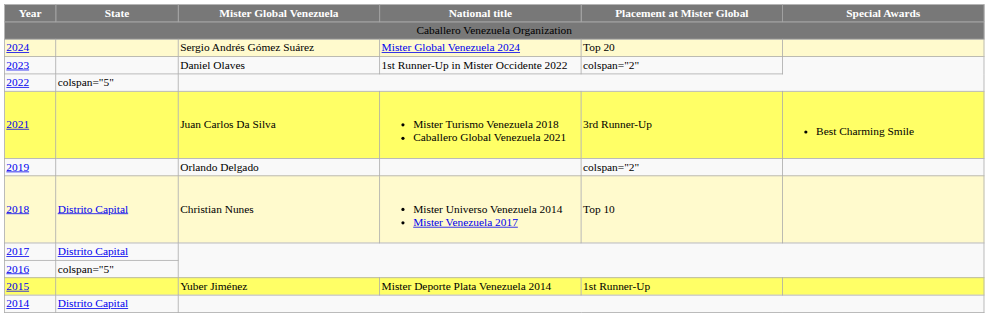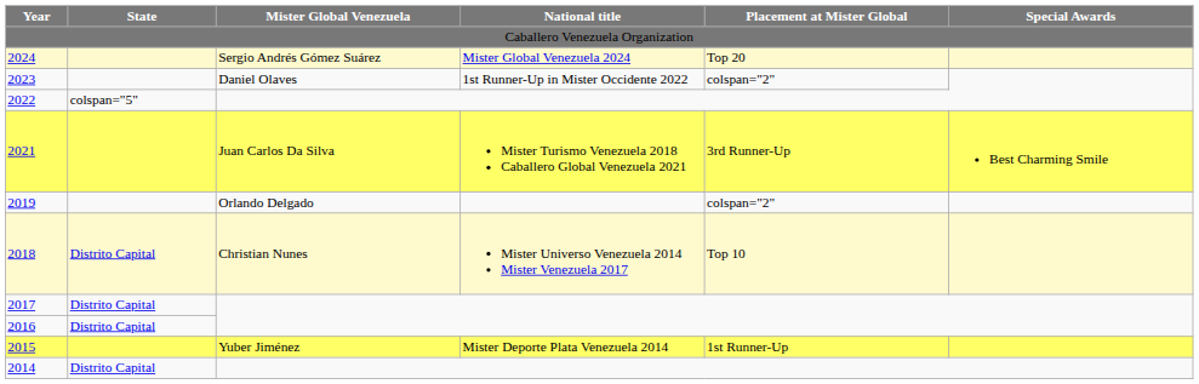2016 | State: colspan="5" -> Distrito Capital
